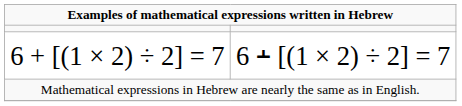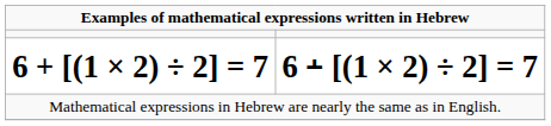row 3 | column 1: normal -> bold
row 3 | column 2: normal -> bold
